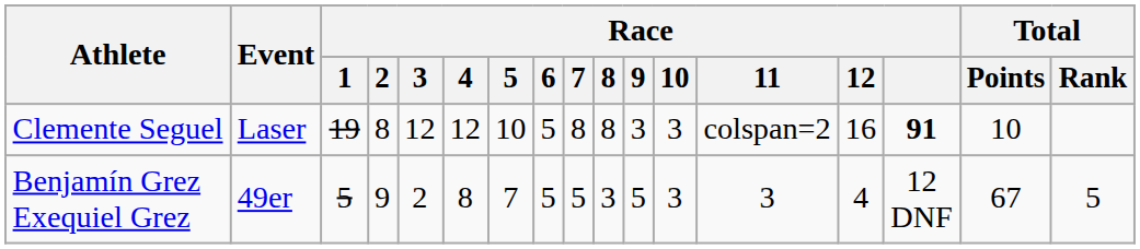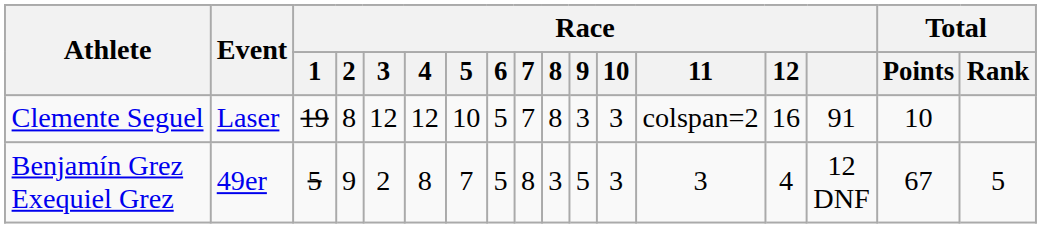Clemente Seguel | Race / 7: 8 -> 7
Clemente Seguel | Race: bold -> normal
Benjamín Grez Exequiel Grez | Race / 7: 5 -> 8
